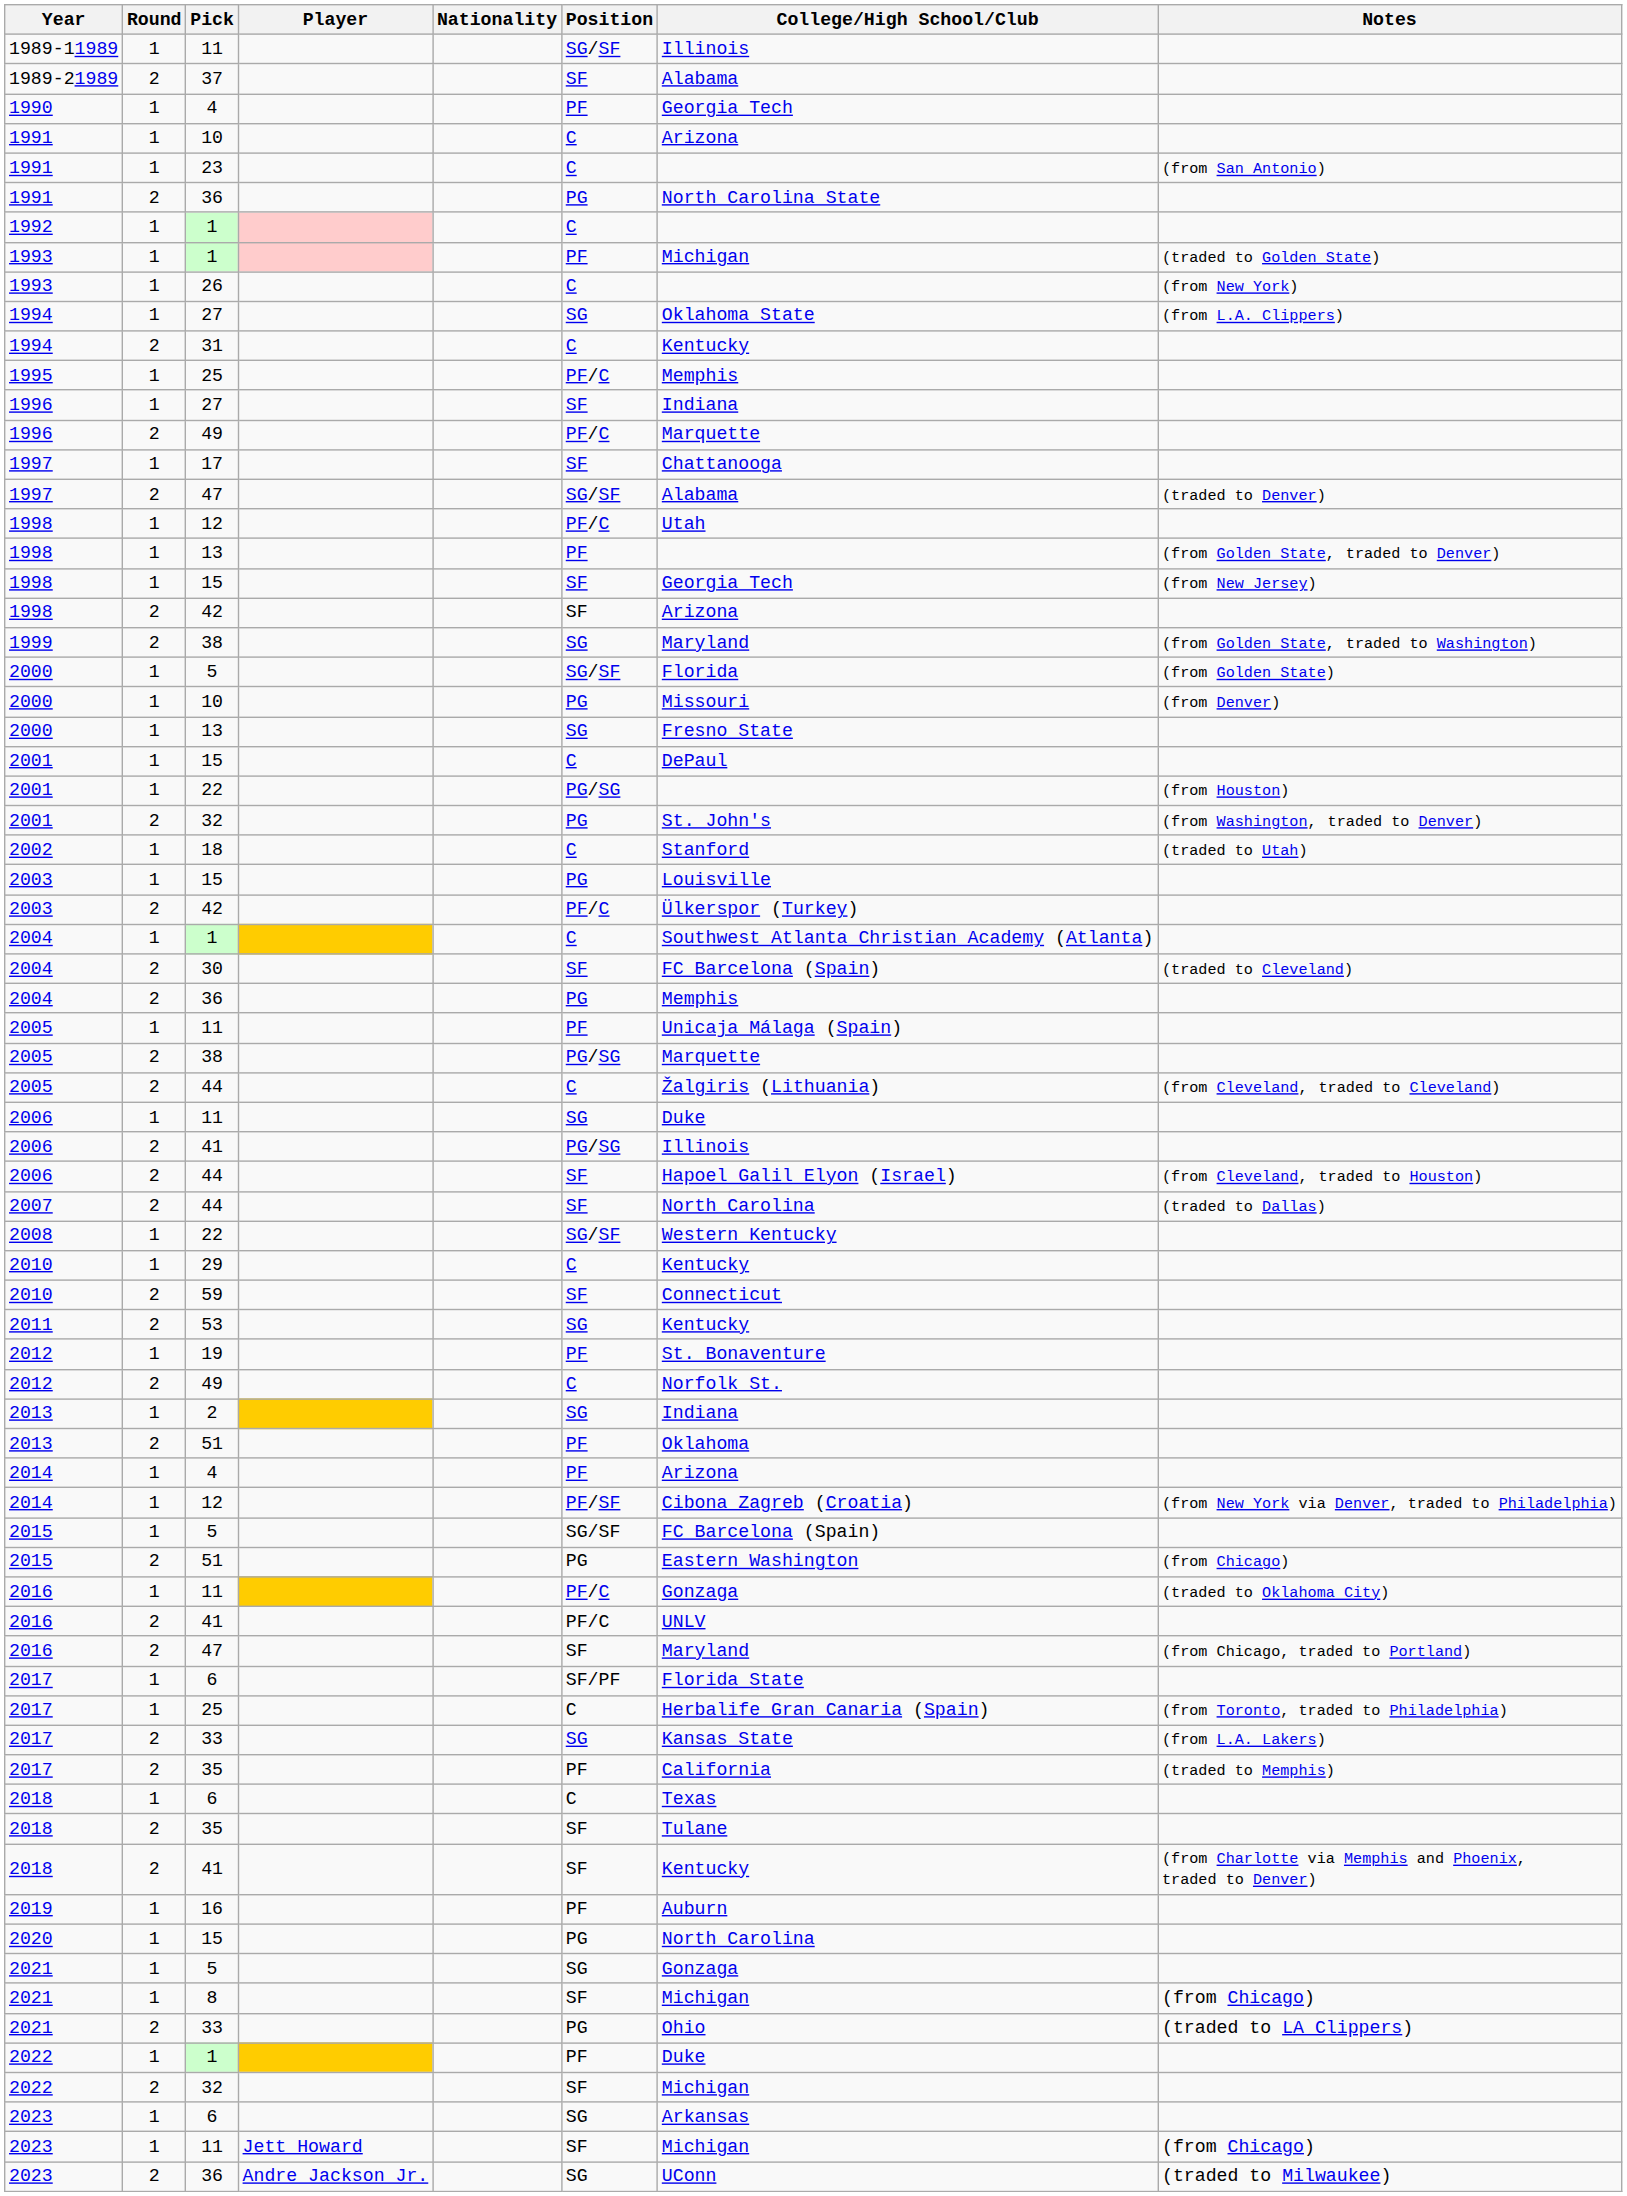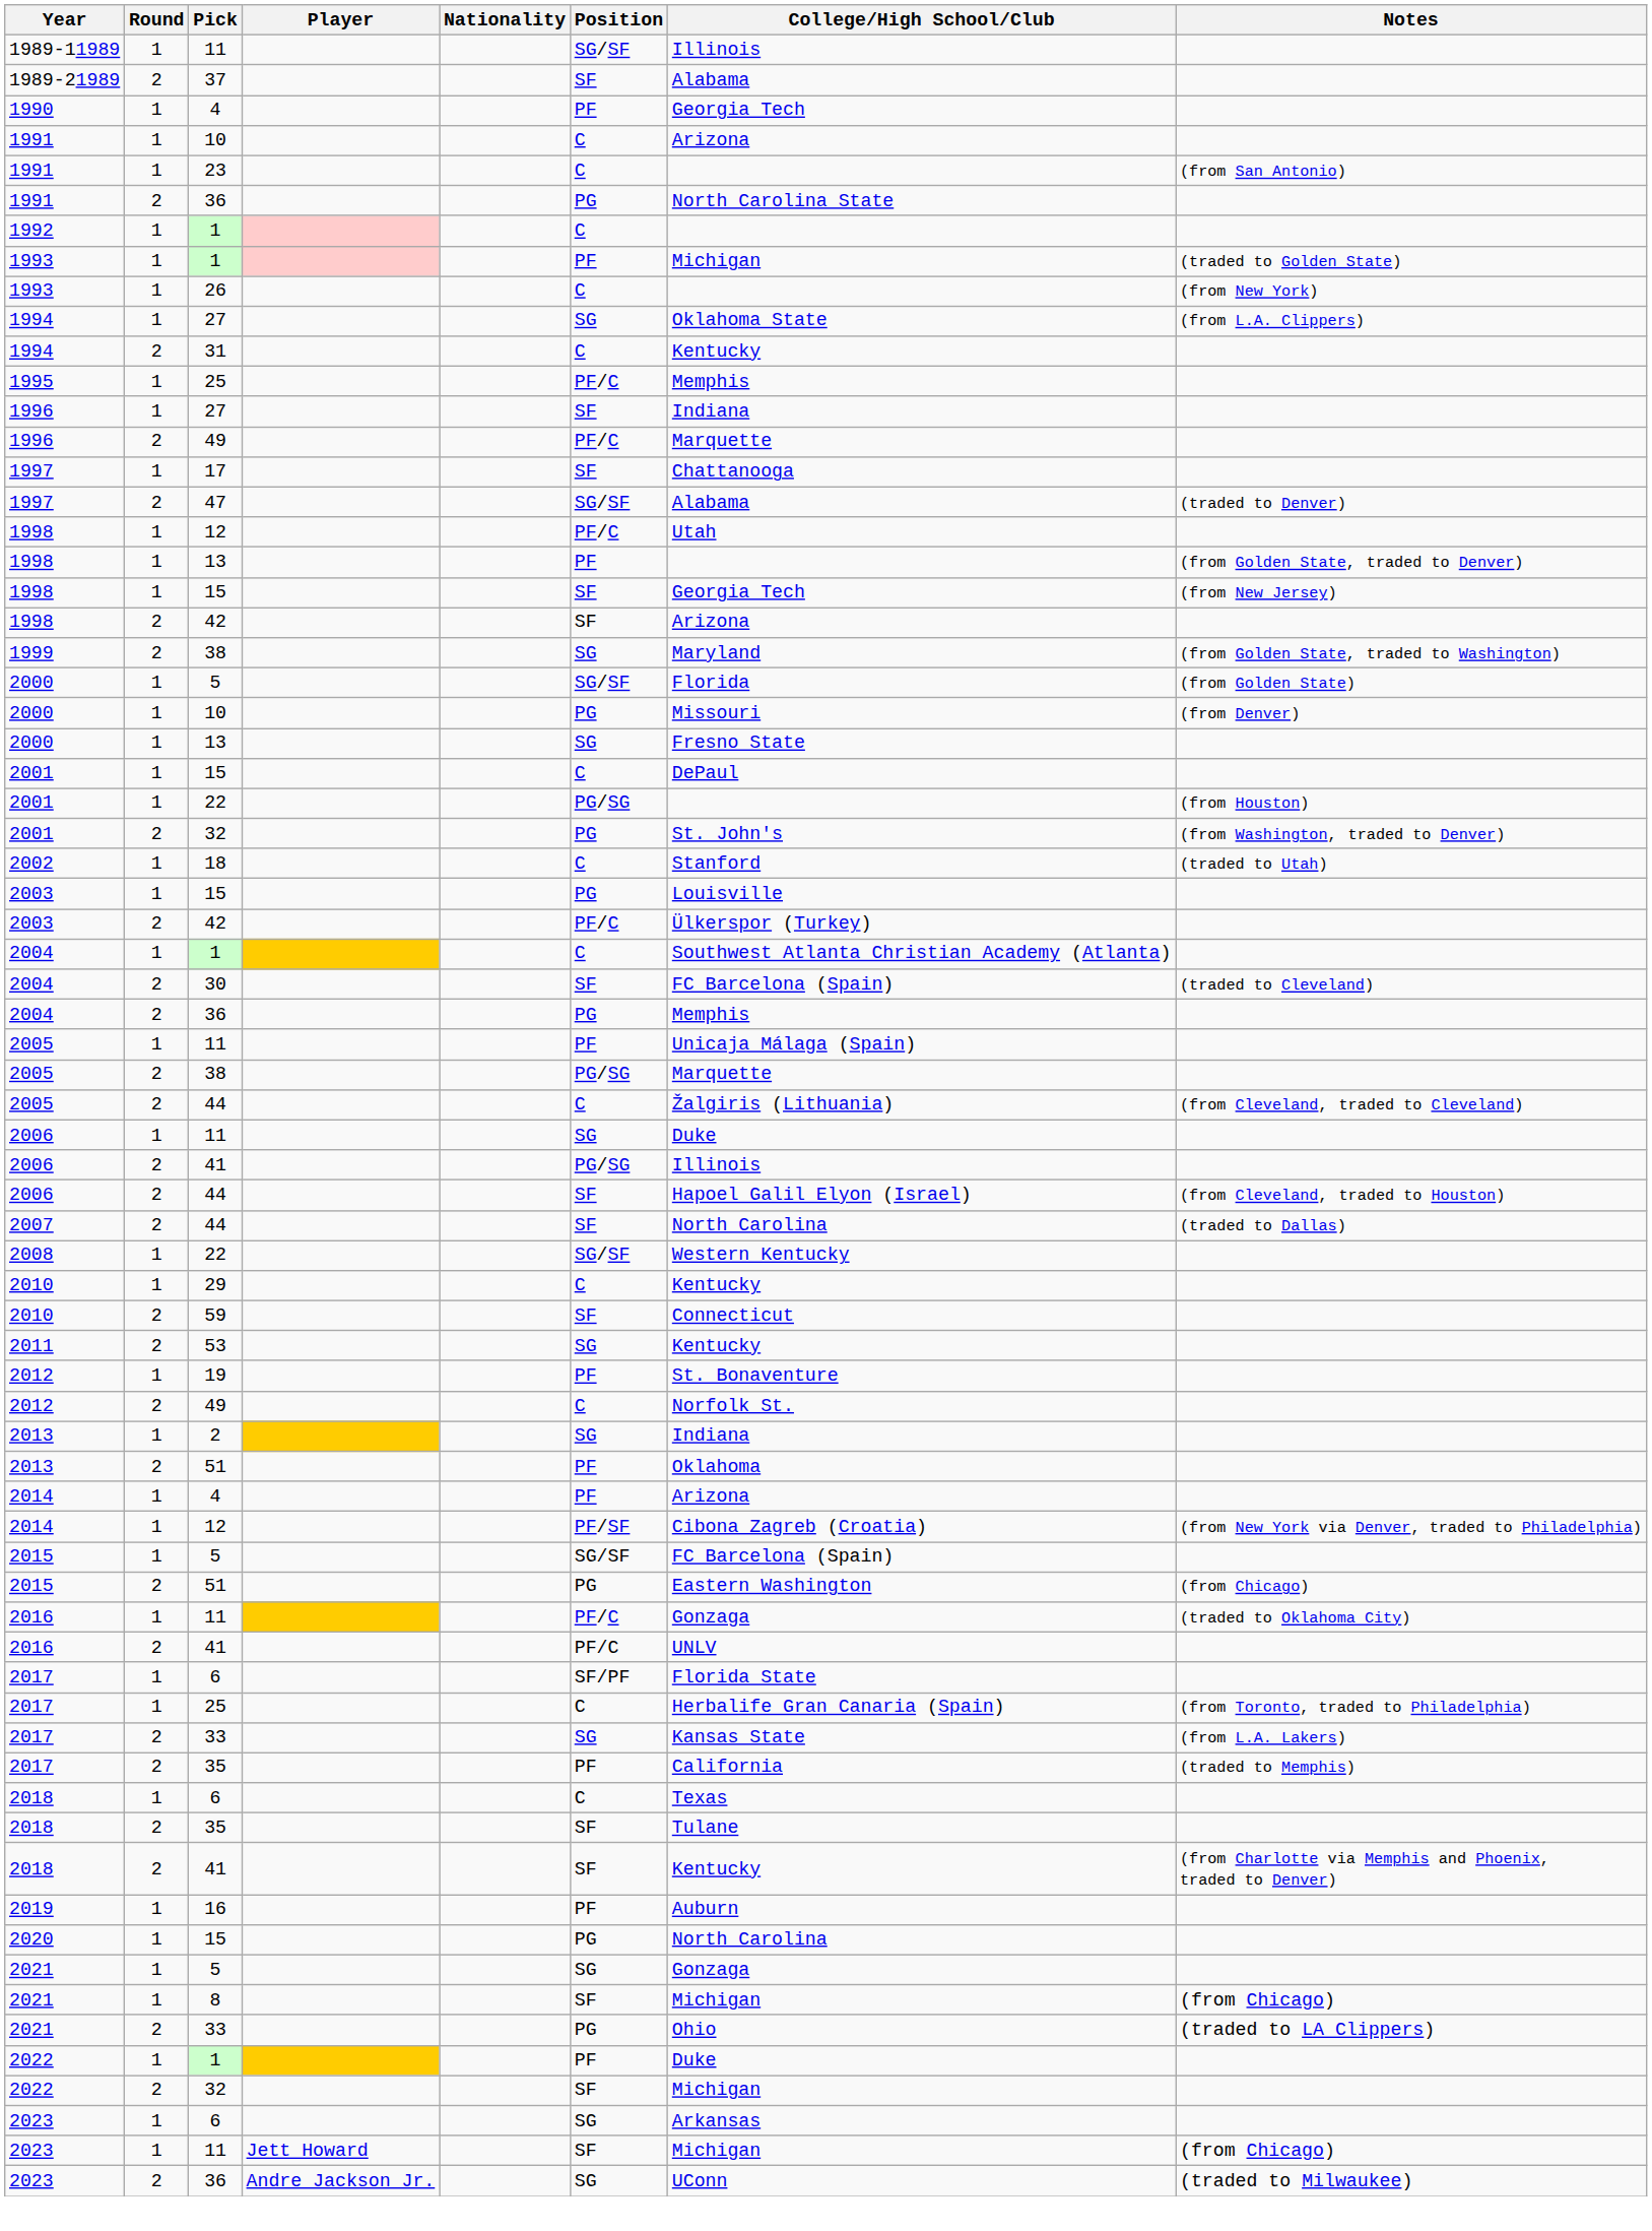- row: 2016 | 2 | 47 | SF | Maryland | (from Chicago, traded to Portland)
